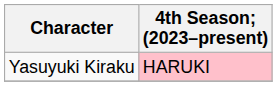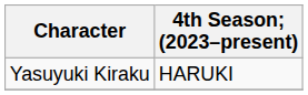Yasuyuki Kiraku | 4th Season; (2023–present): pink background -> no background
